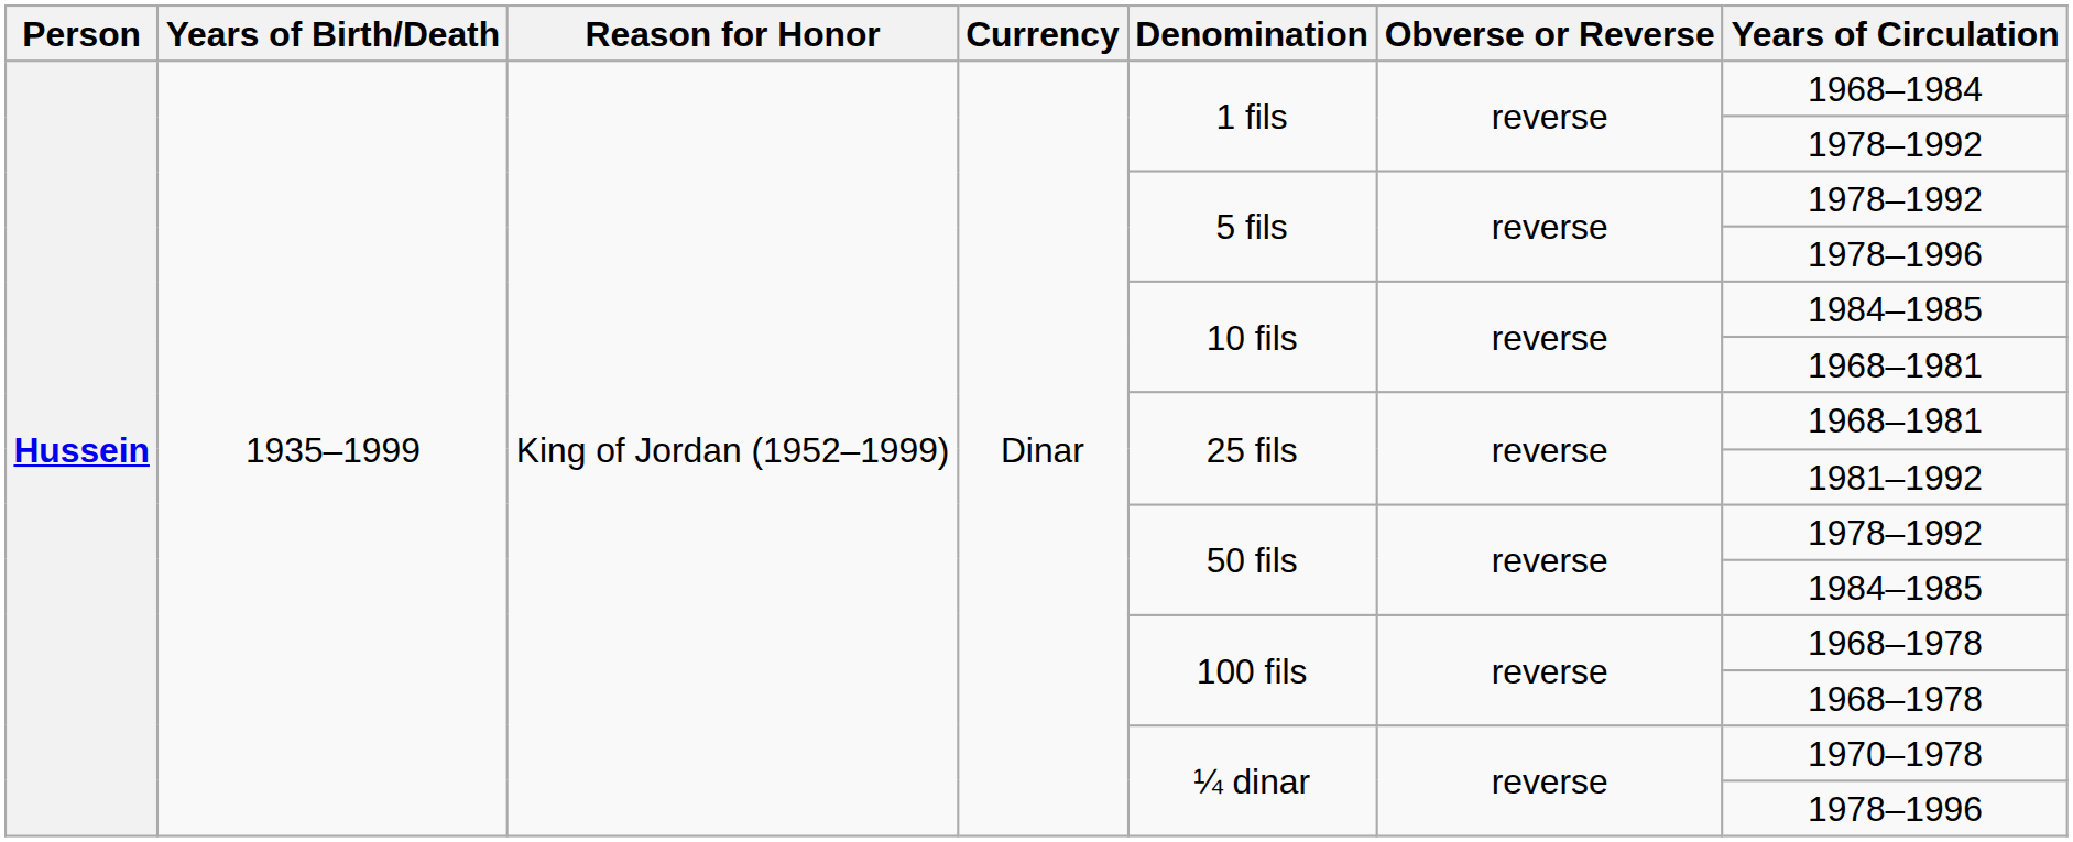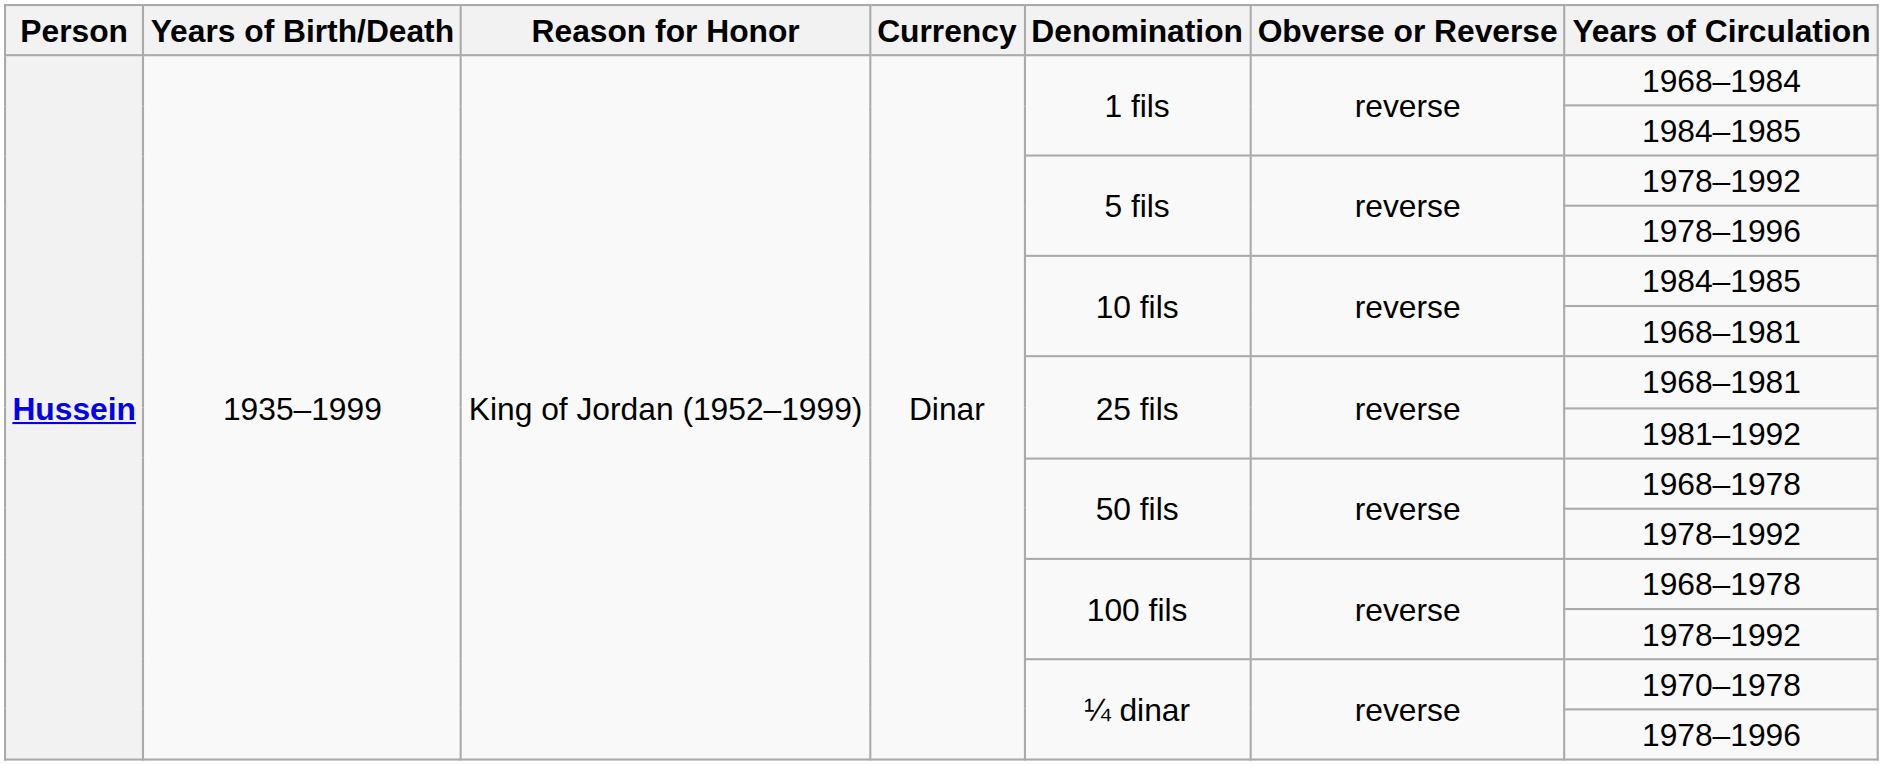row 3 | Years of Circulation: 1978–1992 -> 1984–1985
row 10 | Years of Circulation: 1978–1992 -> 1968–1978
row 11 | Years of Circulation: 1984–1985 -> 1978–1992
row 13 | Years of Circulation: 1968–1978 -> 1978–1992
